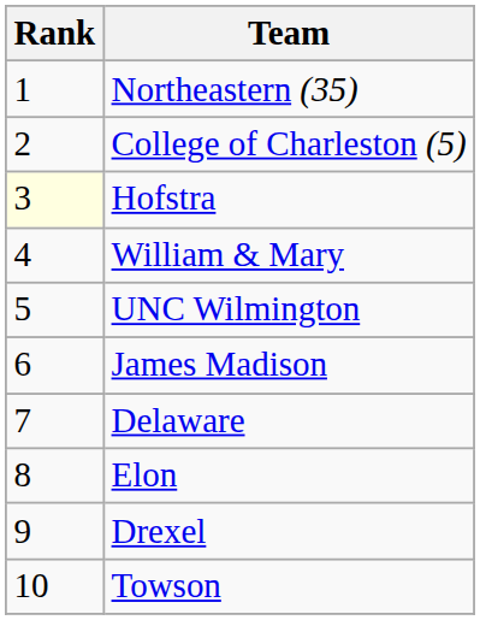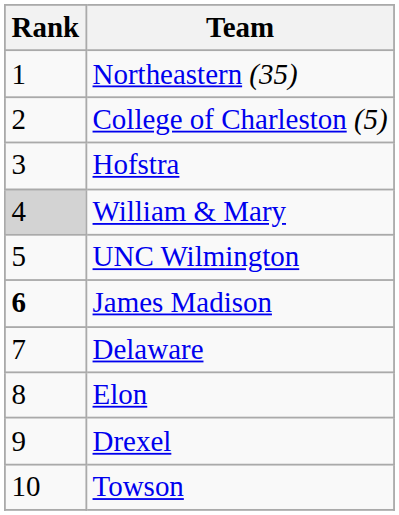Hofstra | Rank: lightyellow background -> no background
William & Mary | Rank: no background -> lightgrey background
James Madison | Rank: normal -> bold
